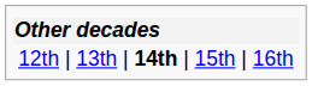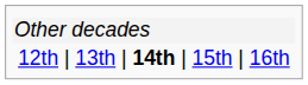row 1 | column 1: bold -> normal
